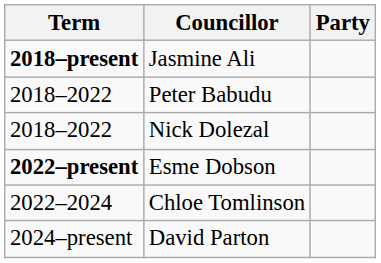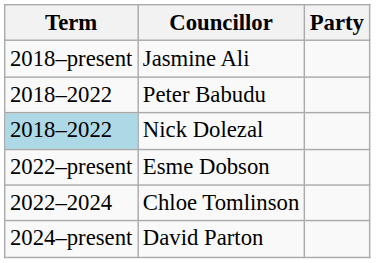Jasmine Ali | Term: bold -> normal
Nick Dolezal | Term: no background -> lightblue background
Esme Dobson | Term: bold -> normal
